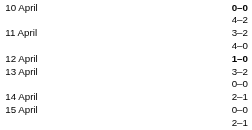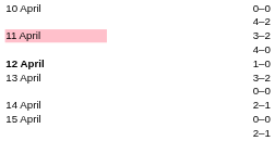10 April | column 2: bold -> normal
11 April | column 1: no background -> pink background
12 April | column 1: normal -> bold
12 April | column 2: bold -> normal
